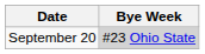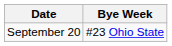September 20 | Bye Week: lightgrey background -> no background
